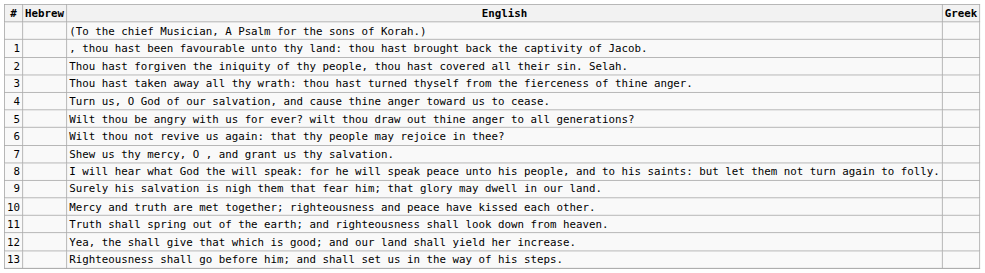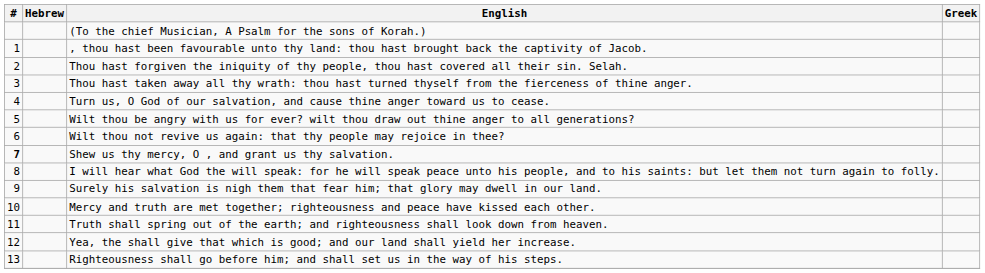Shew us thy mercy, O , and grant us thy salvation. | #: normal -> bold
